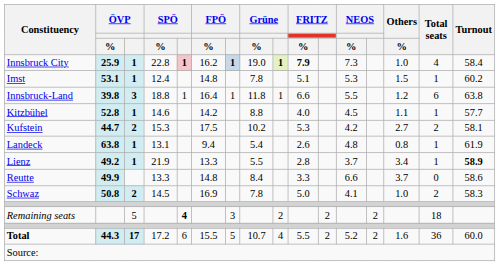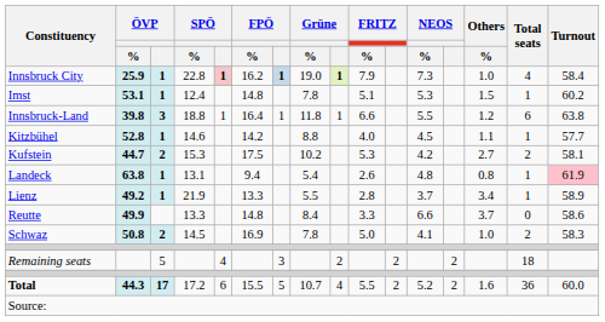Innsbruck City | FRITZ / %: bold -> normal
Landeck | Turnout: no background -> pink background
Lienz | Turnout: bold -> normal
Remaining seats | SPÖ: bold -> normal
